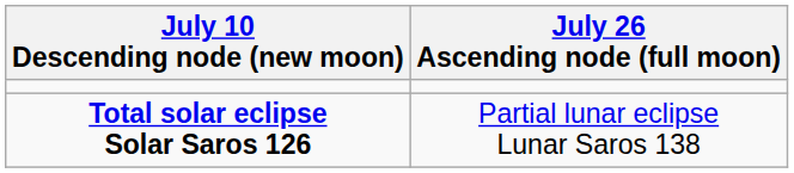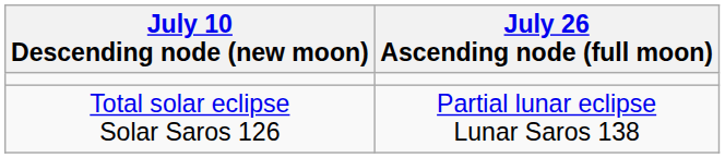row 3 | July 10 Descending node (new moon): bold -> normal
